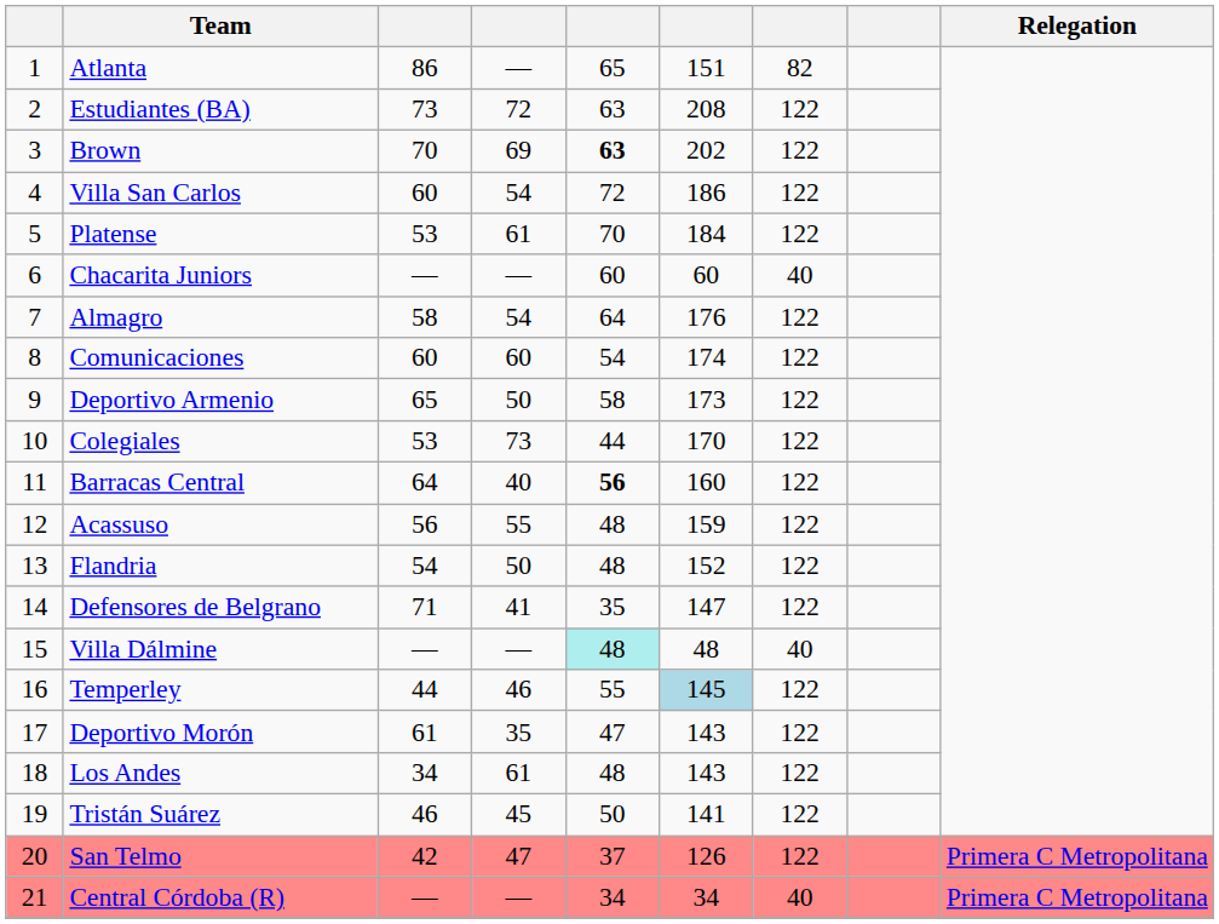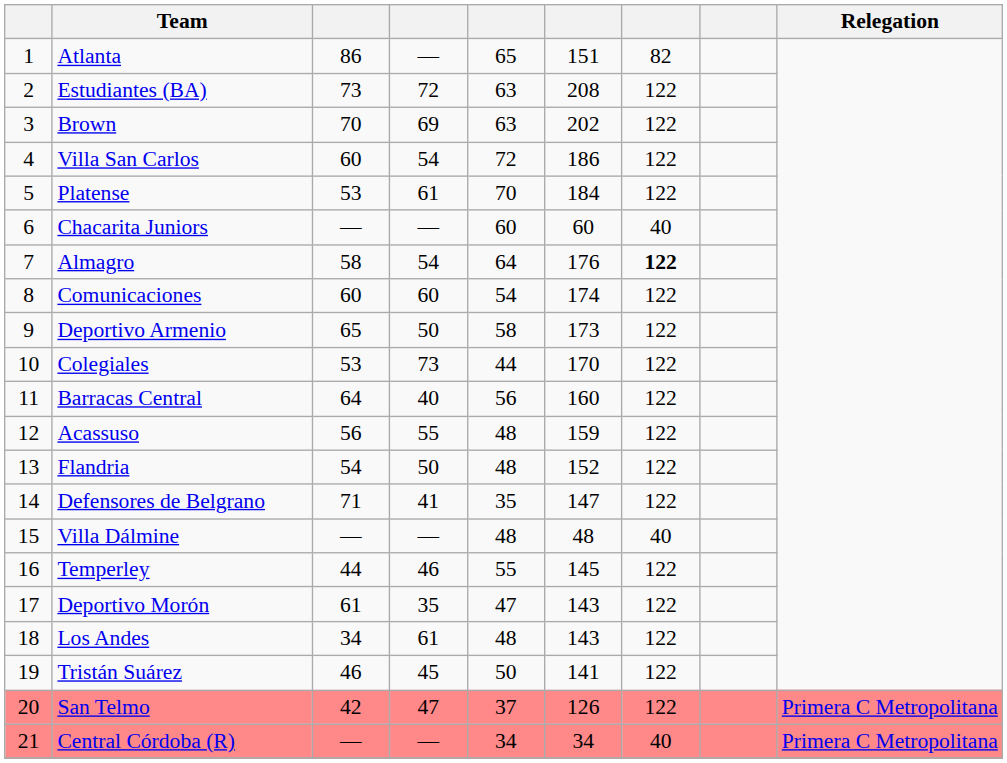Brown | column 5: bold -> normal
Almagro | column 7: normal -> bold
Barracas Central | column 5: bold -> normal
Villa Dálmine | column 5: paleturquoise background -> no background
Temperley | column 6: lightblue background -> no background
